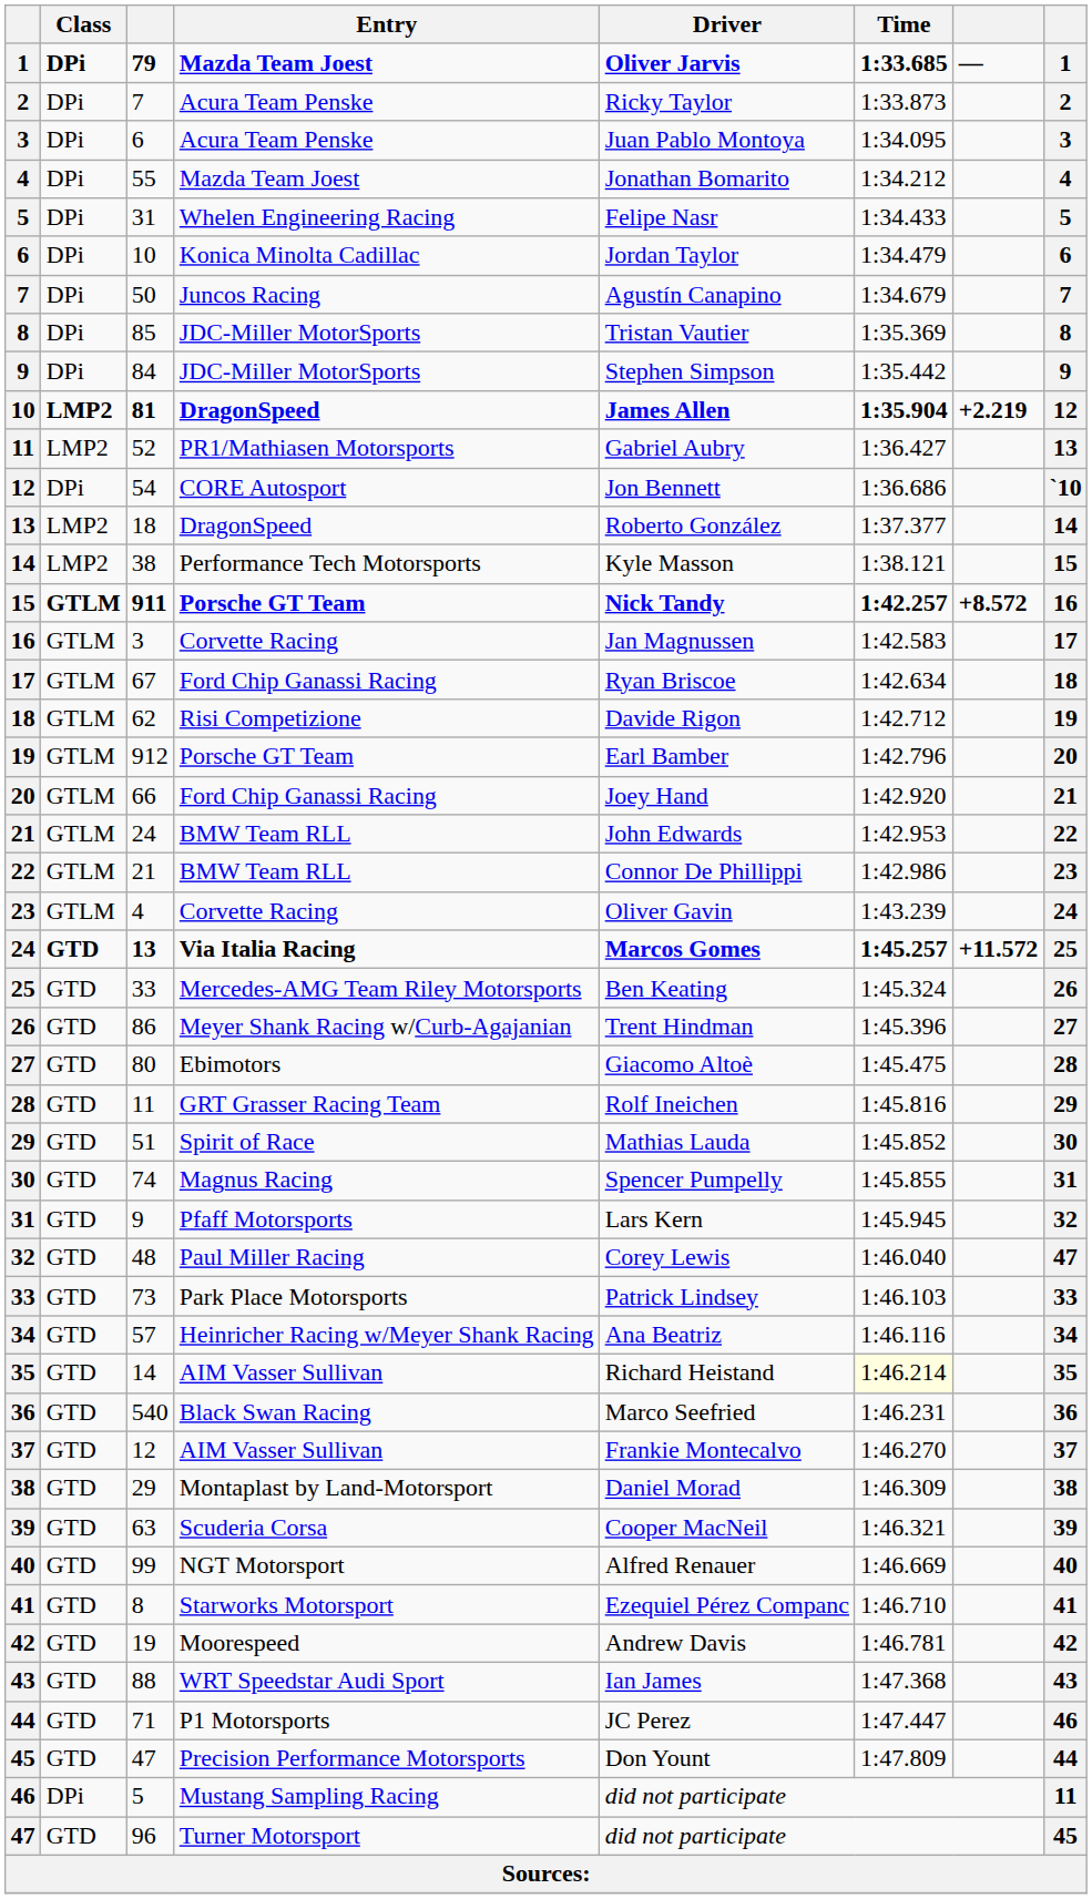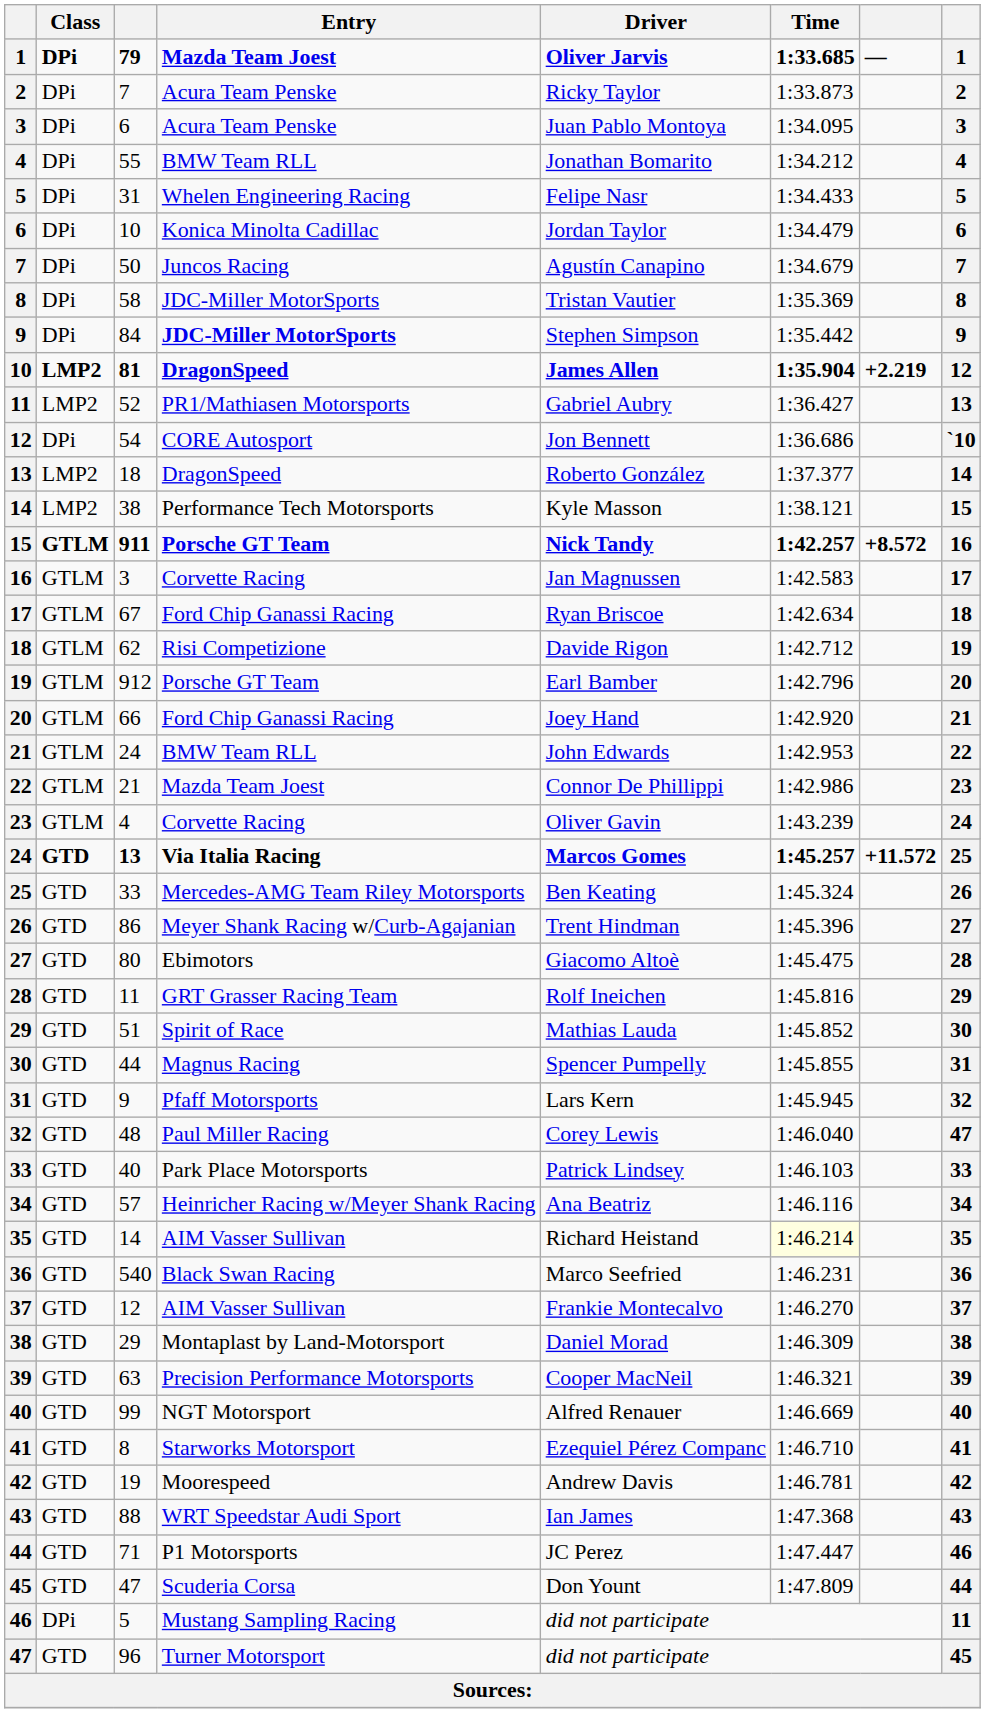row 5 | Entry: Mazda Team Joest -> BMW Team RLL
row 9 | column 3: 85 -> 58
row 10 | Entry: normal -> bold
row 23 | Entry: BMW Team RLL -> Mazda Team Joest
row 31 | column 3: 74 -> 44
row 34 | column 3: 73 -> 40
row 40 | Entry: Scuderia Corsa -> Precision Performance Motorsports
row 46 | Entry: Precision Performance Motorsports -> Scuderia Corsa
